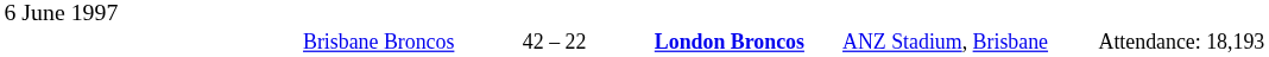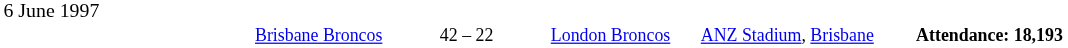Brisbane Broncos | column 3: bold -> normal
Brisbane Broncos | column 5: normal -> bold
